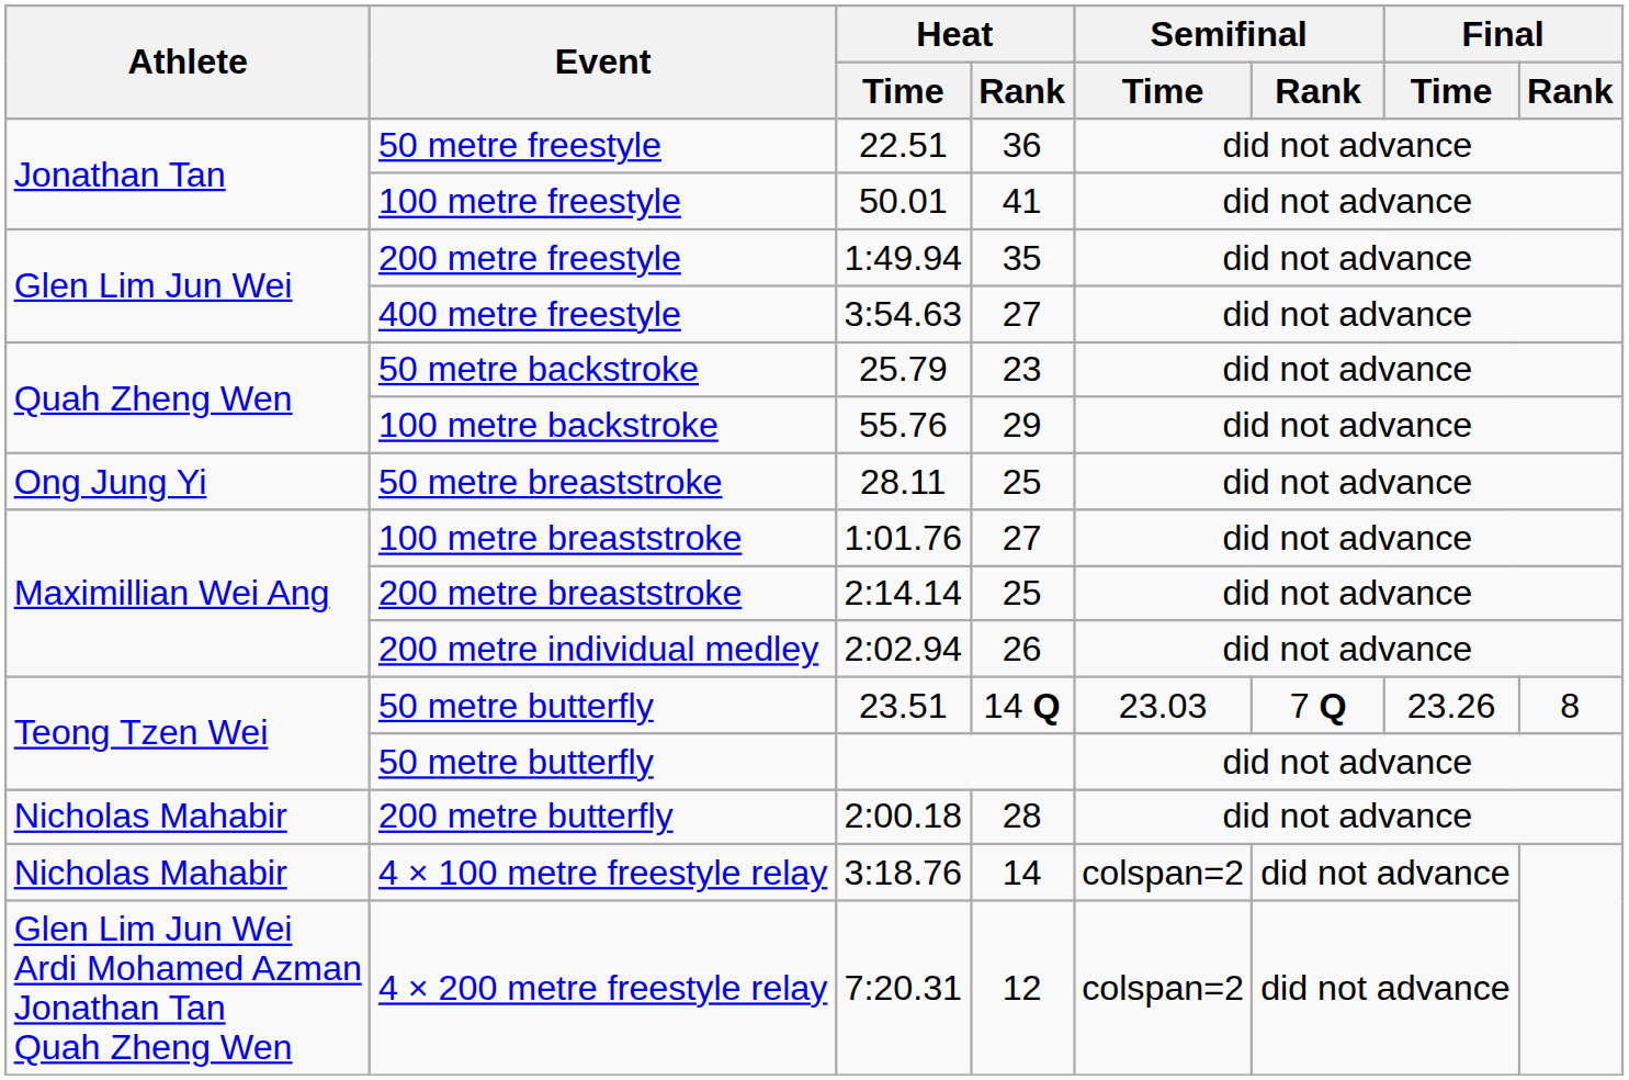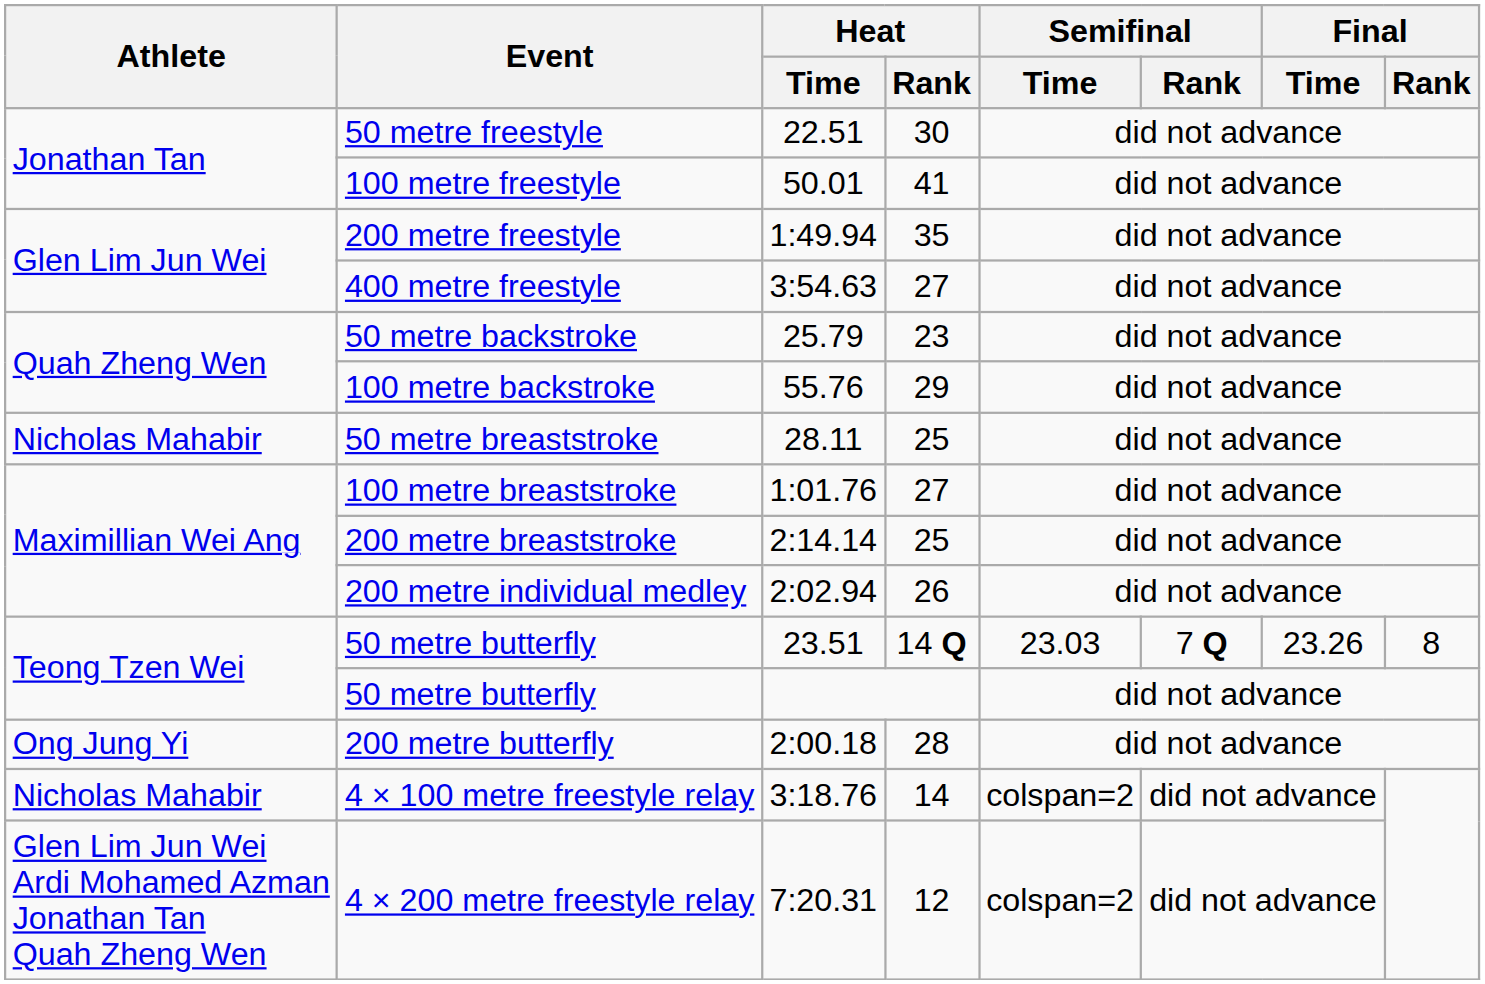50 metre freestyle | Heat / Rank: 36 -> 30
50 metre breaststroke | Athlete: Ong Jung Yi -> Nicholas Mahabir
200 metre butterfly | Athlete: Nicholas Mahabir -> Ong Jung Yi
